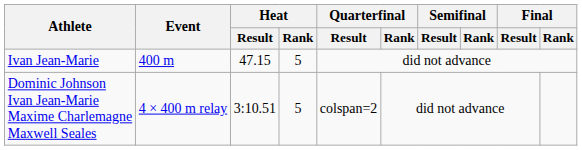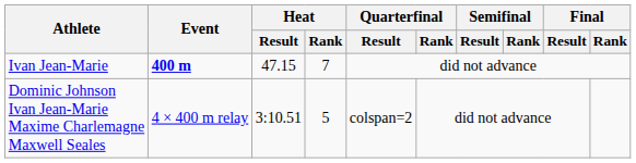Ivan Jean-Marie | Event: normal -> bold
Ivan Jean-Marie | Heat / Rank: 5 -> 7
